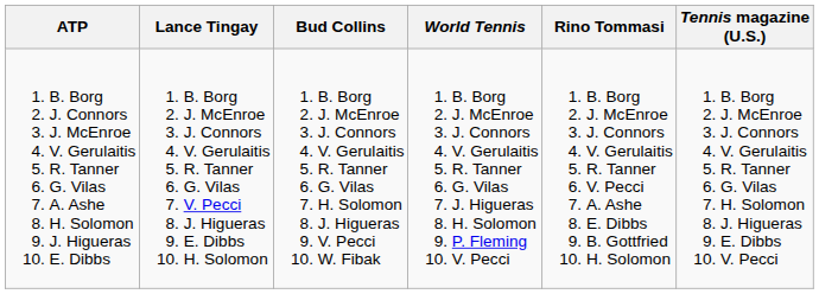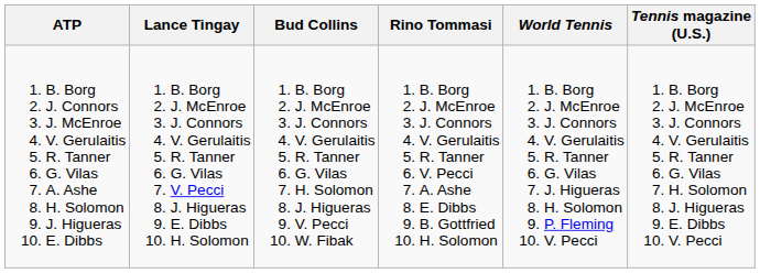columns swapped: Rino Tommasi <-> World Tennis
